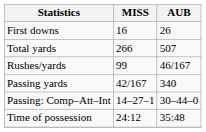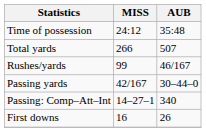rows swapped: First downs <-> Time of possession
Passing yards | AUB: 340 -> 30–44–0
Passing: Comp–Att–Int | AUB: 30–44–0 -> 340
